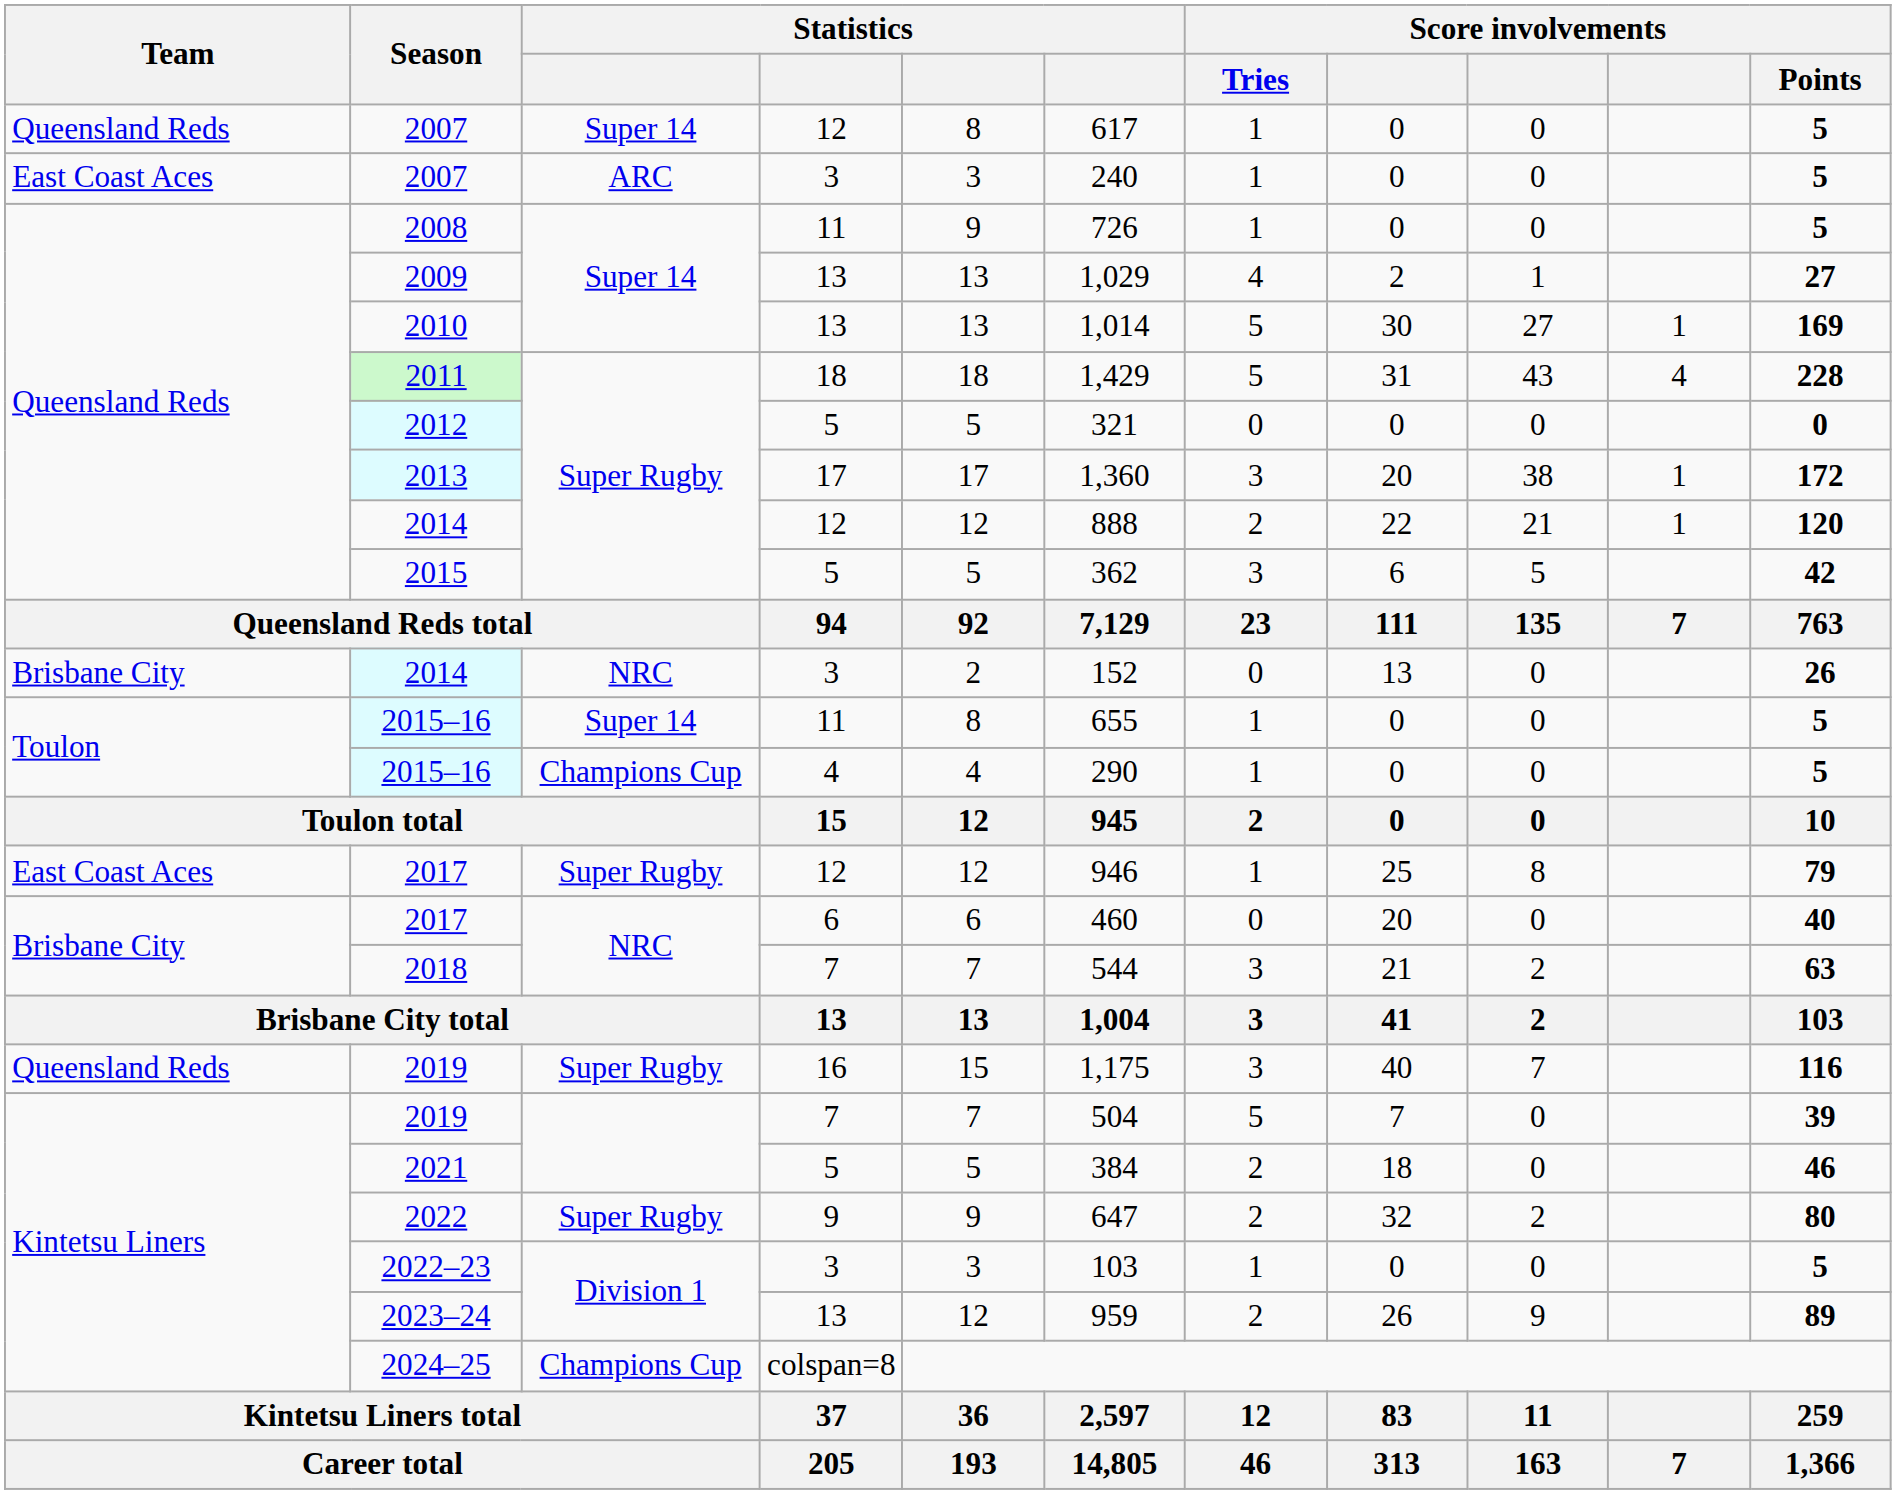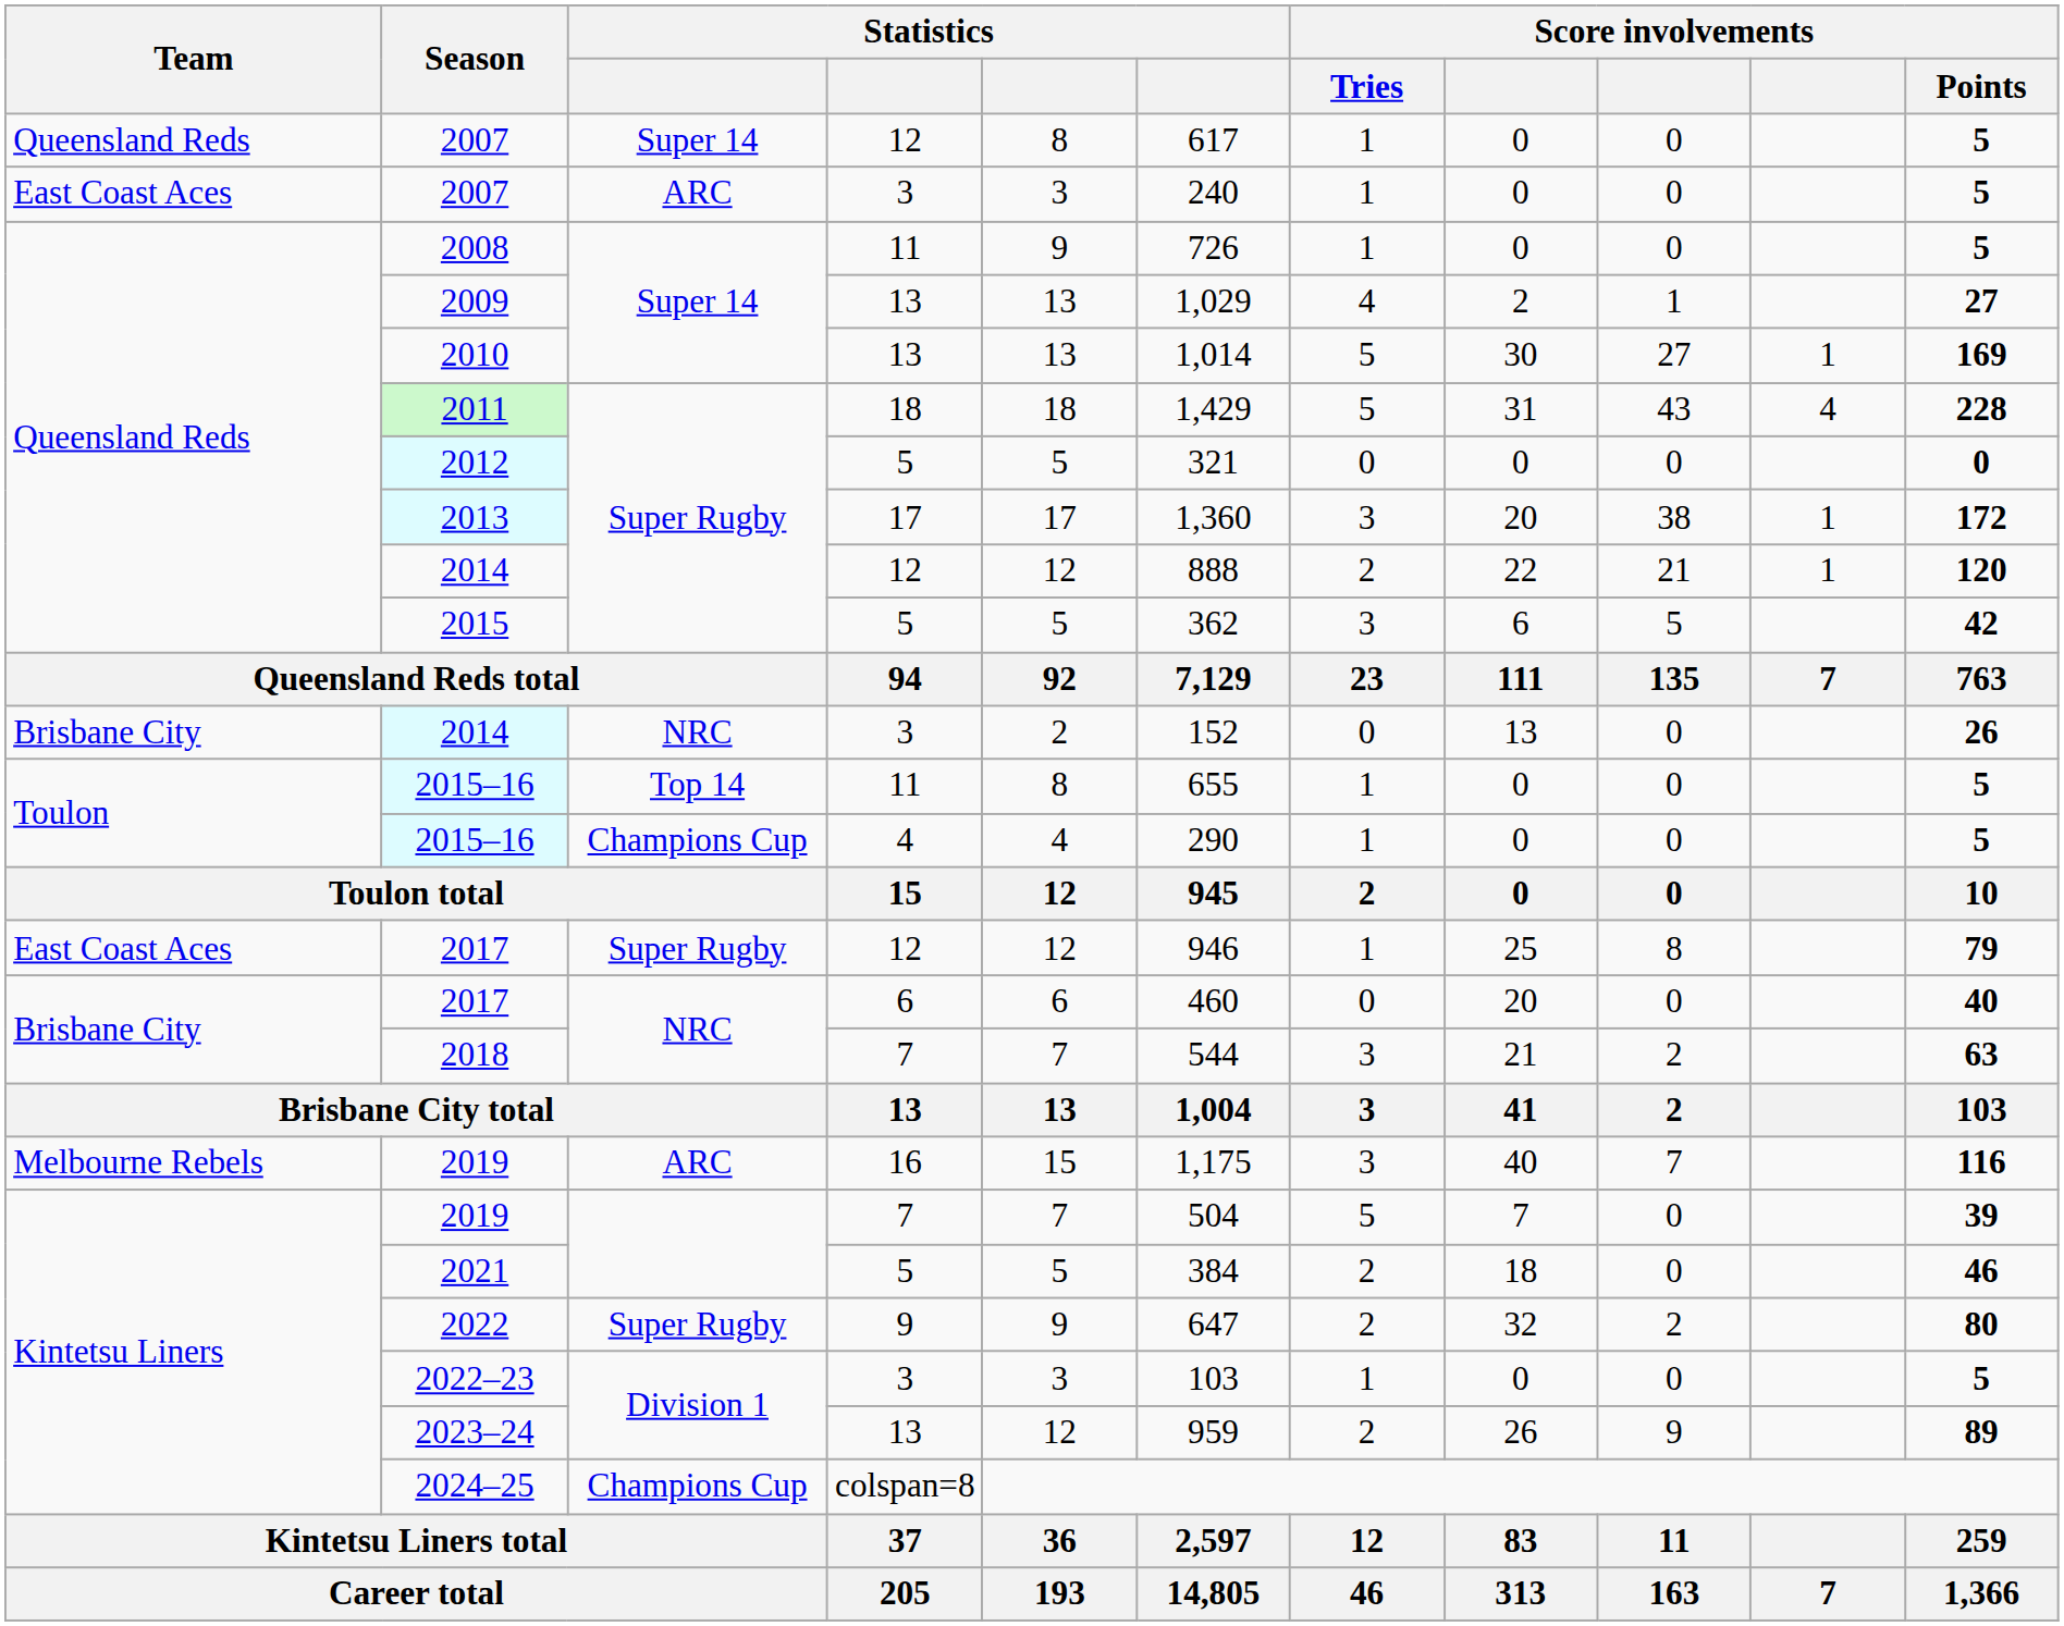2015–16 / 11 | column 3: Super 14 -> Top 14
2019 / 16 | Team: Queensland Reds -> Melbourne Rebels
2019 / 16 | column 3: Super Rugby -> ARC
